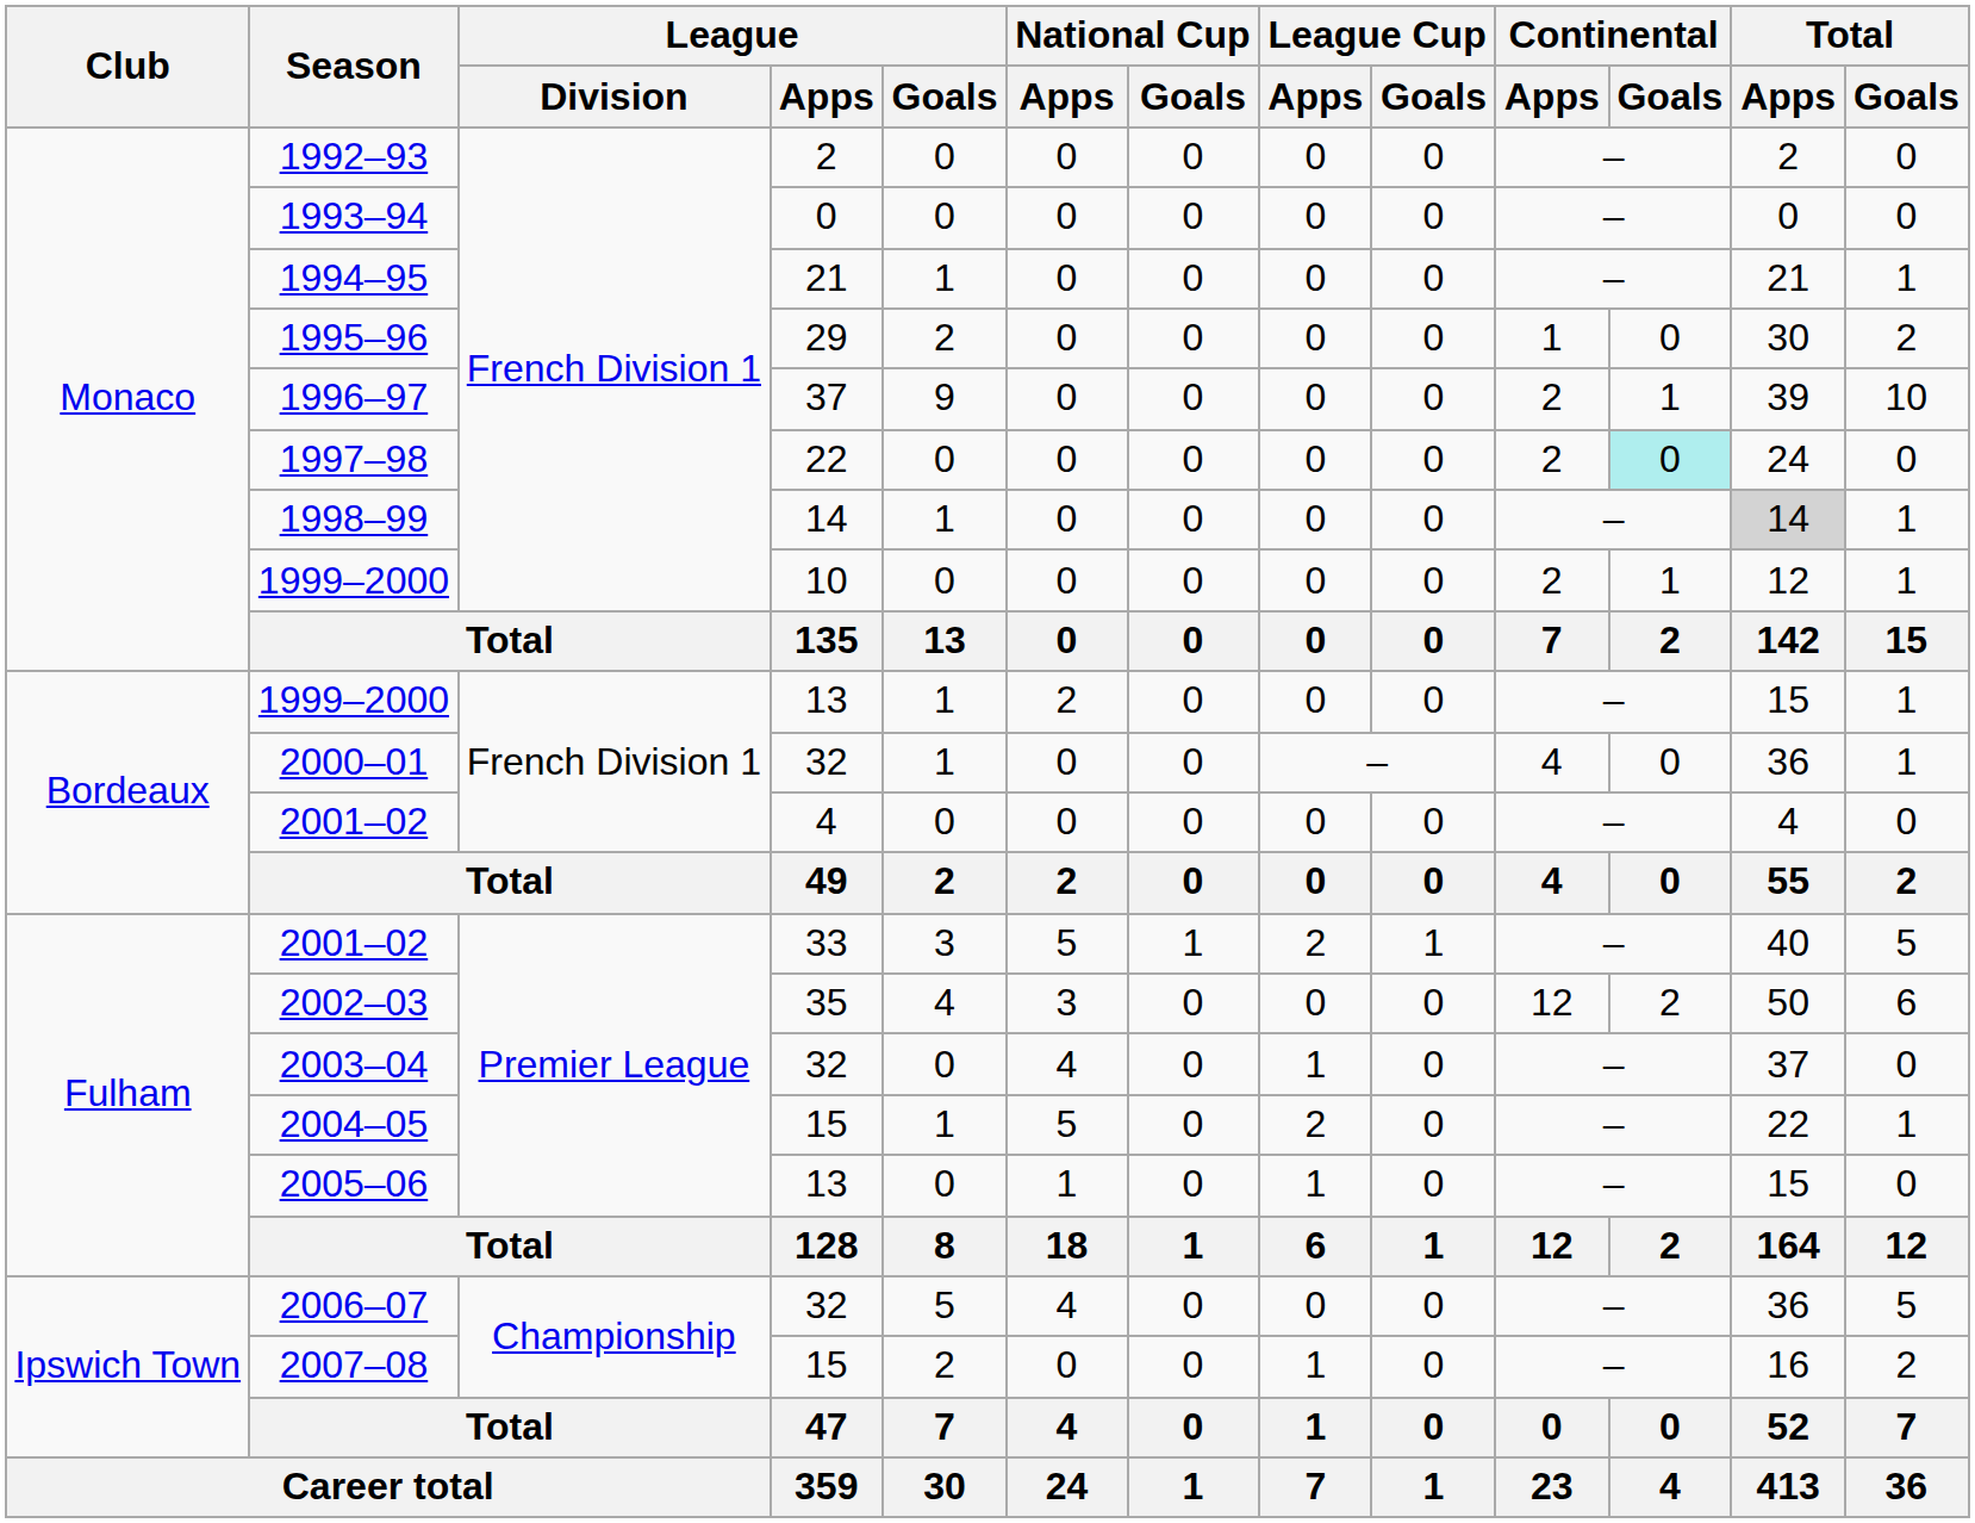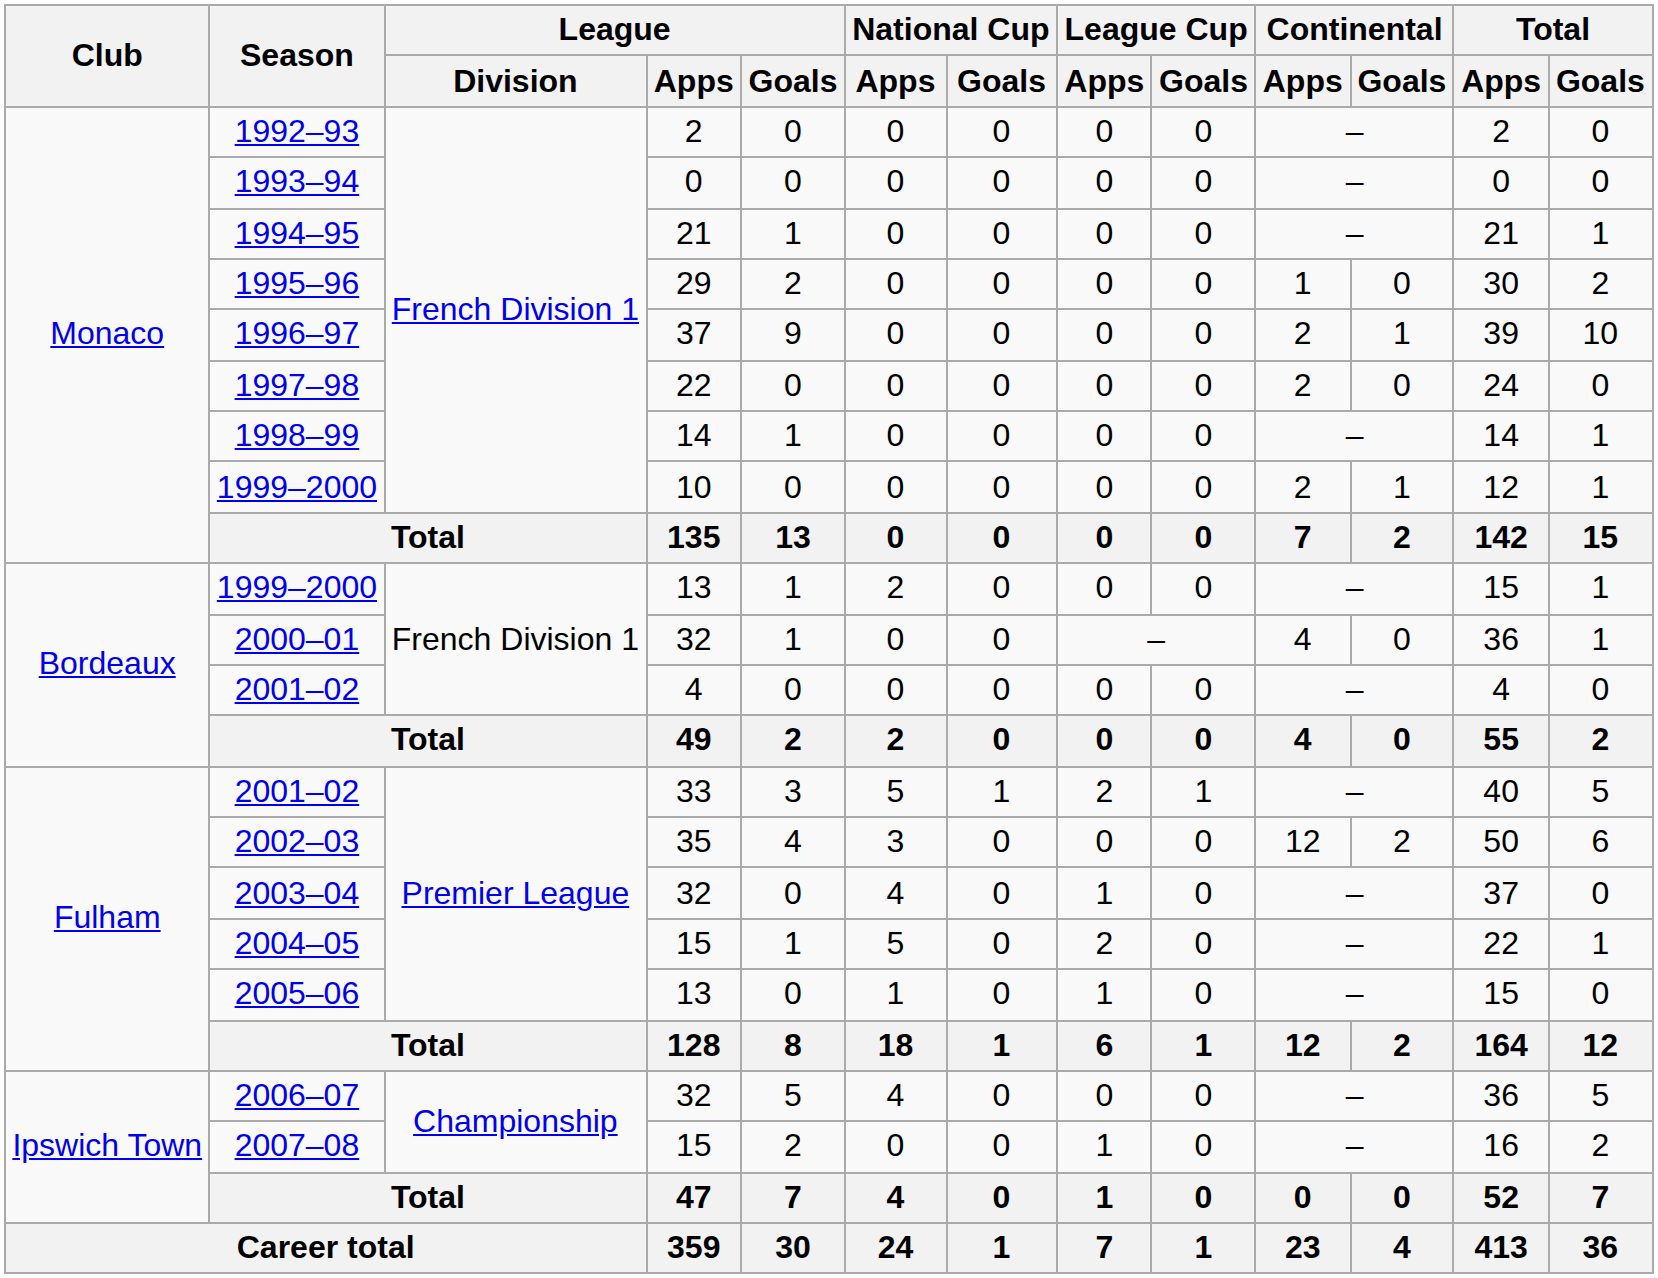1997–98 | Continental / Goals: paleturquoise background -> no background
1998–99 | Total / Apps: lightgrey background -> no background
